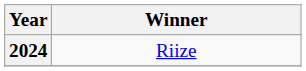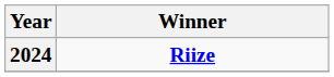2024 | Winner: normal -> bold
